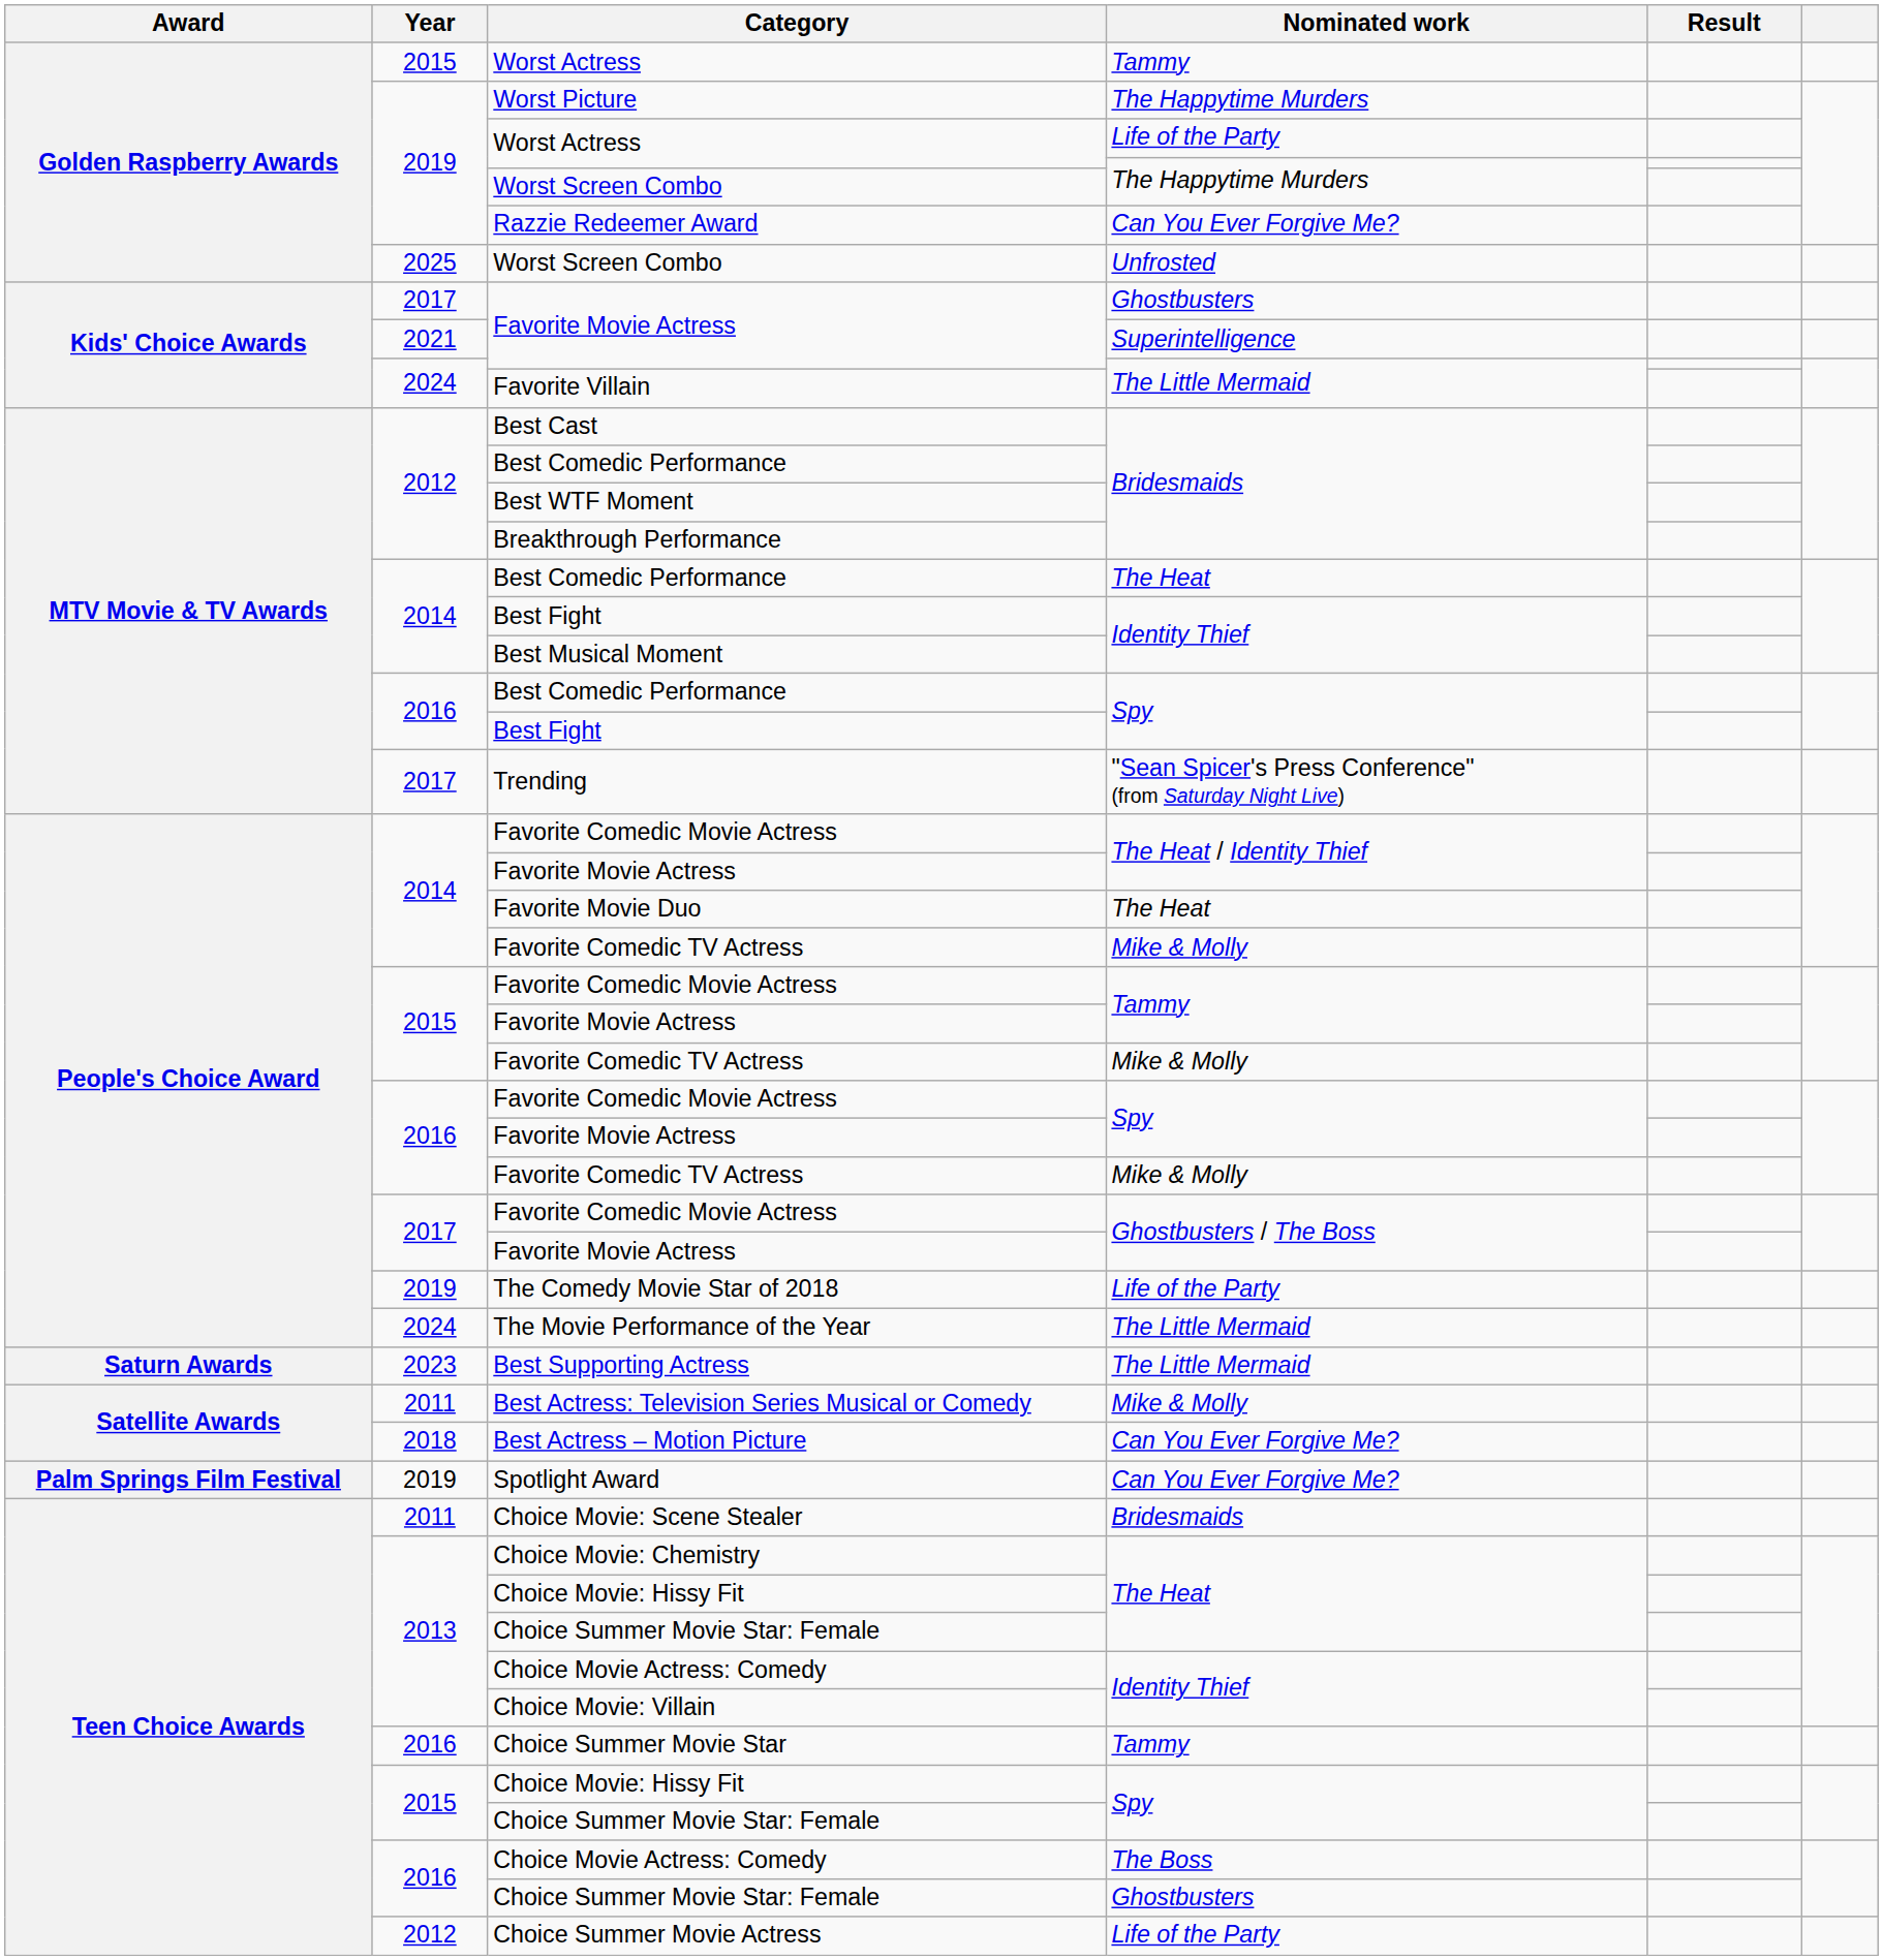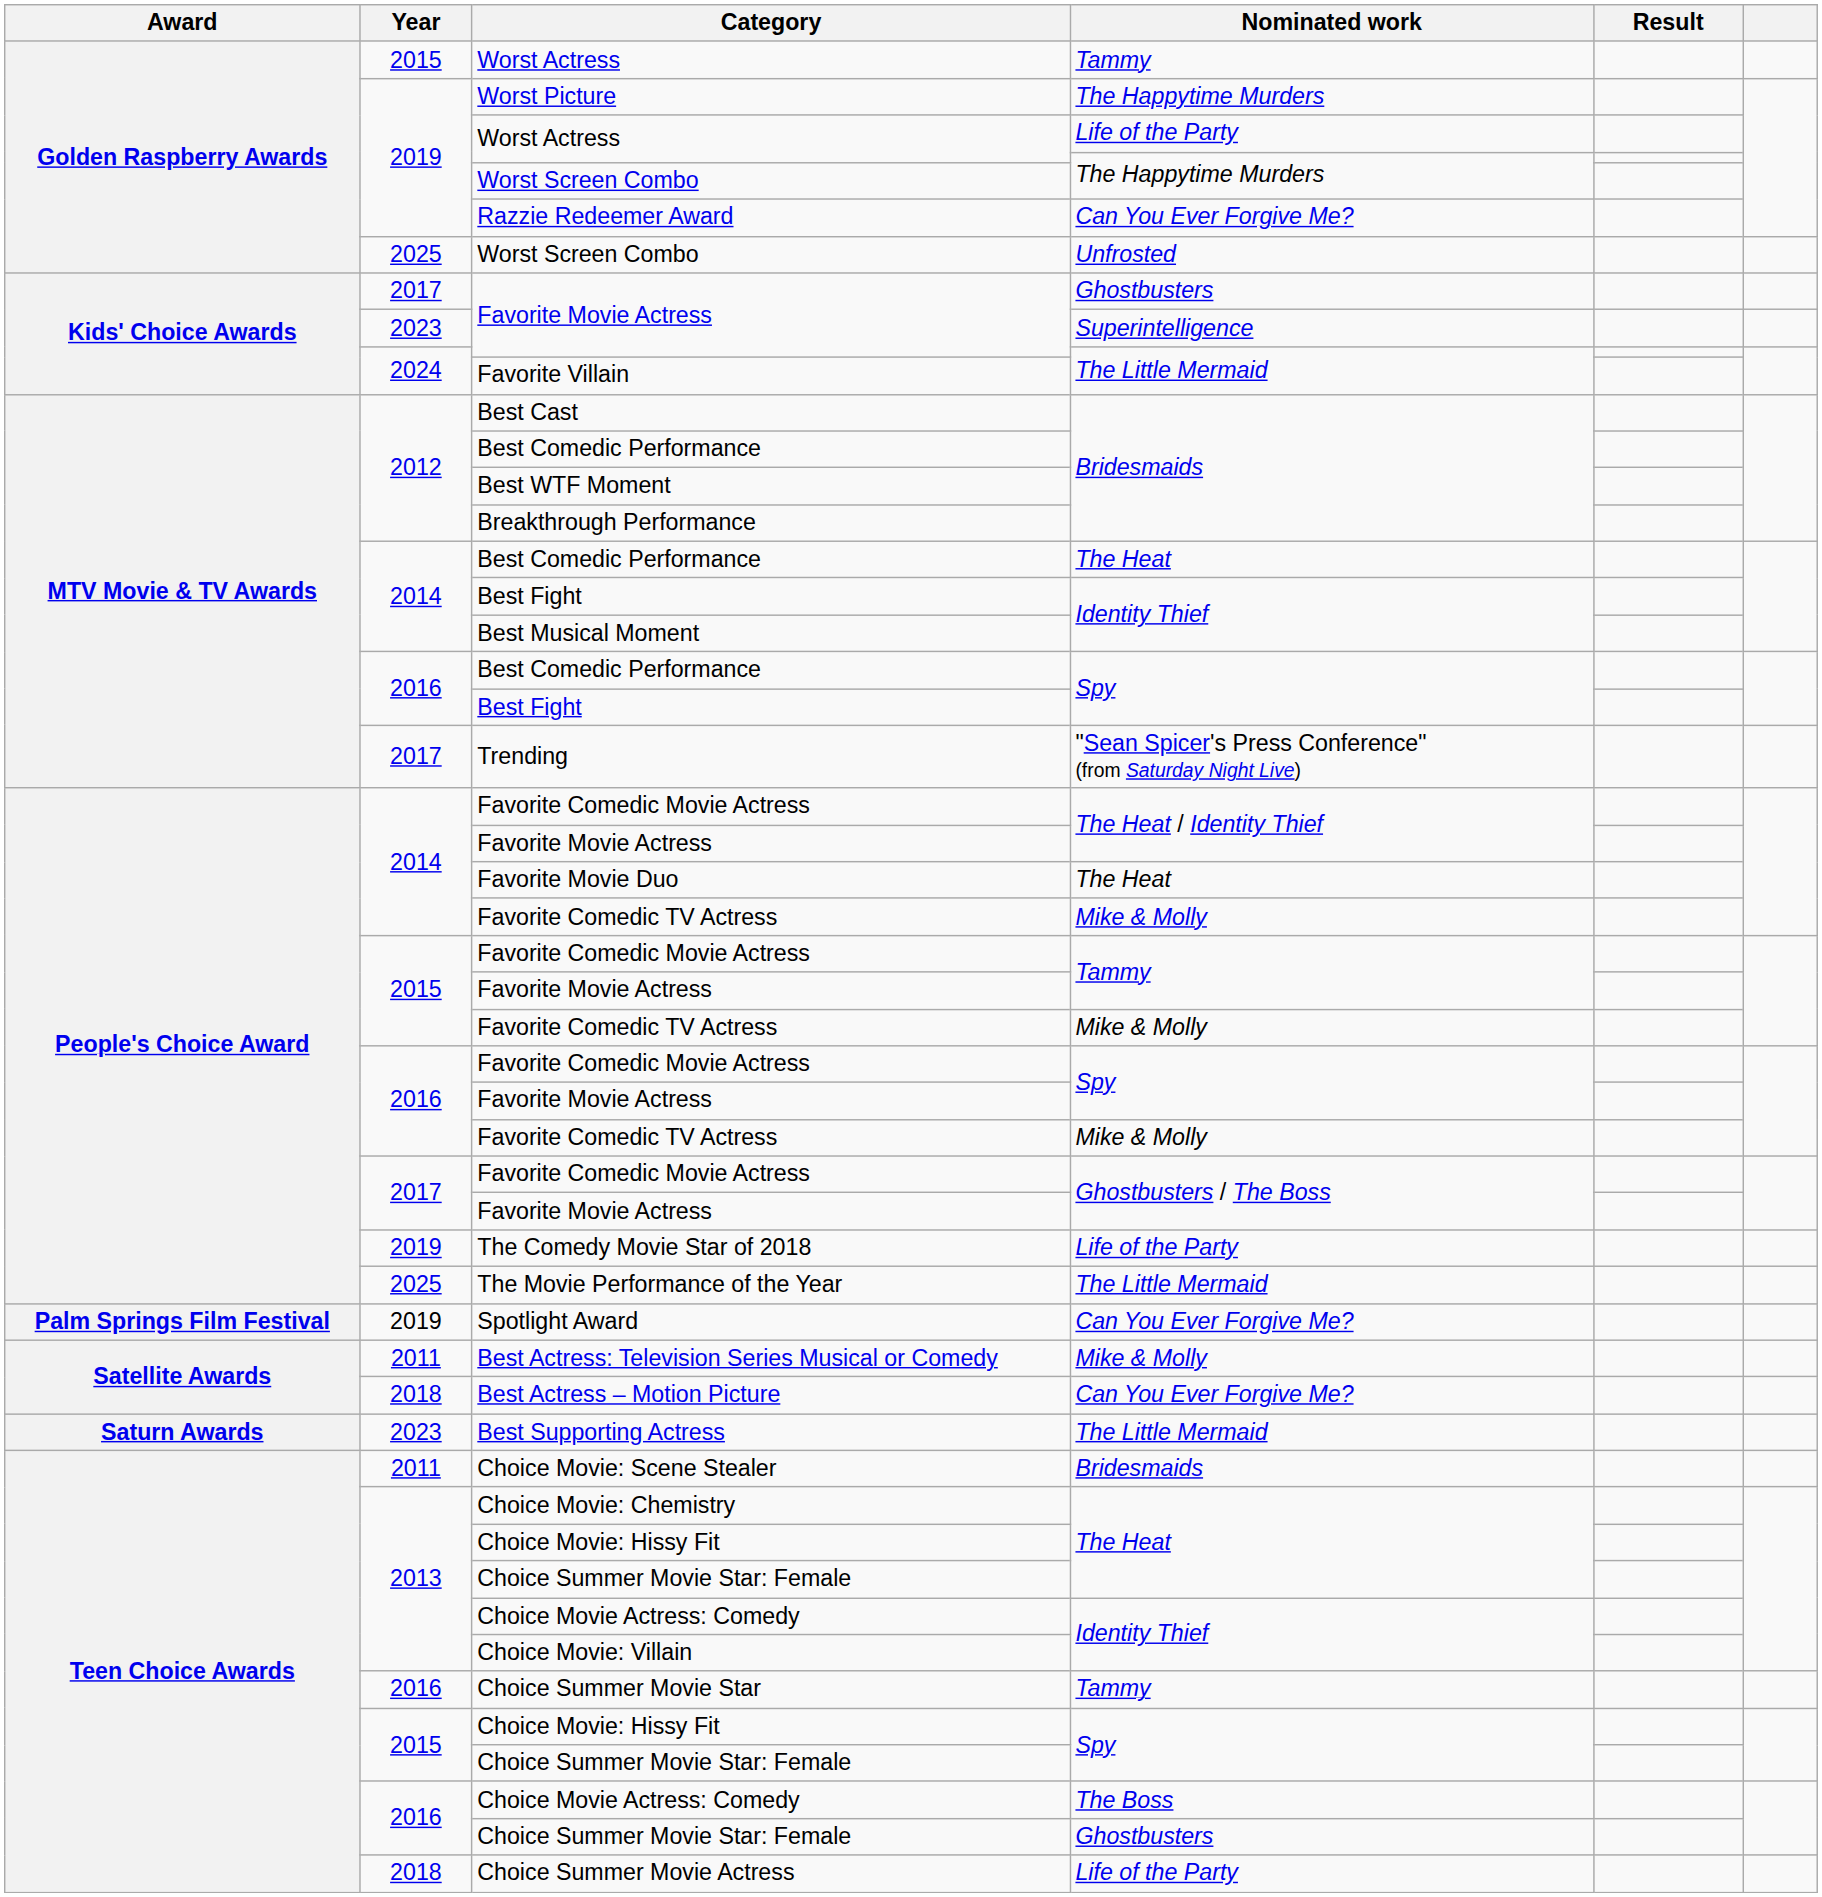Favorite Movie Actress / Superintelligence | Year: 2021 -> 2023
The Movie Performance of the Year | Year: 2024 -> 2025
rows swapped: Spotlight Award <-> Best Supporting Actress
Choice Summer Movie Actress | Year: 2012 -> 2018
